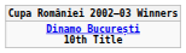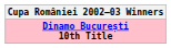row 2 | column 1: no background -> pink background
